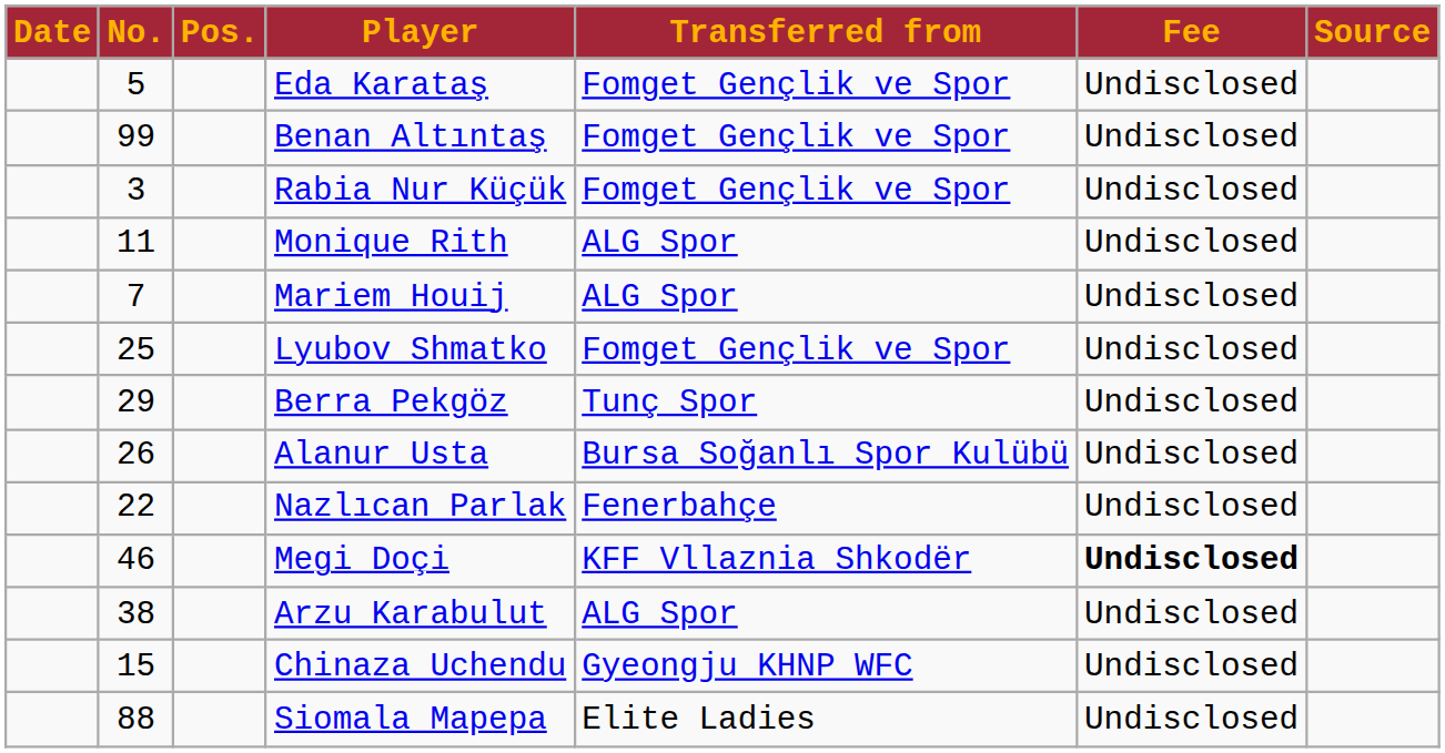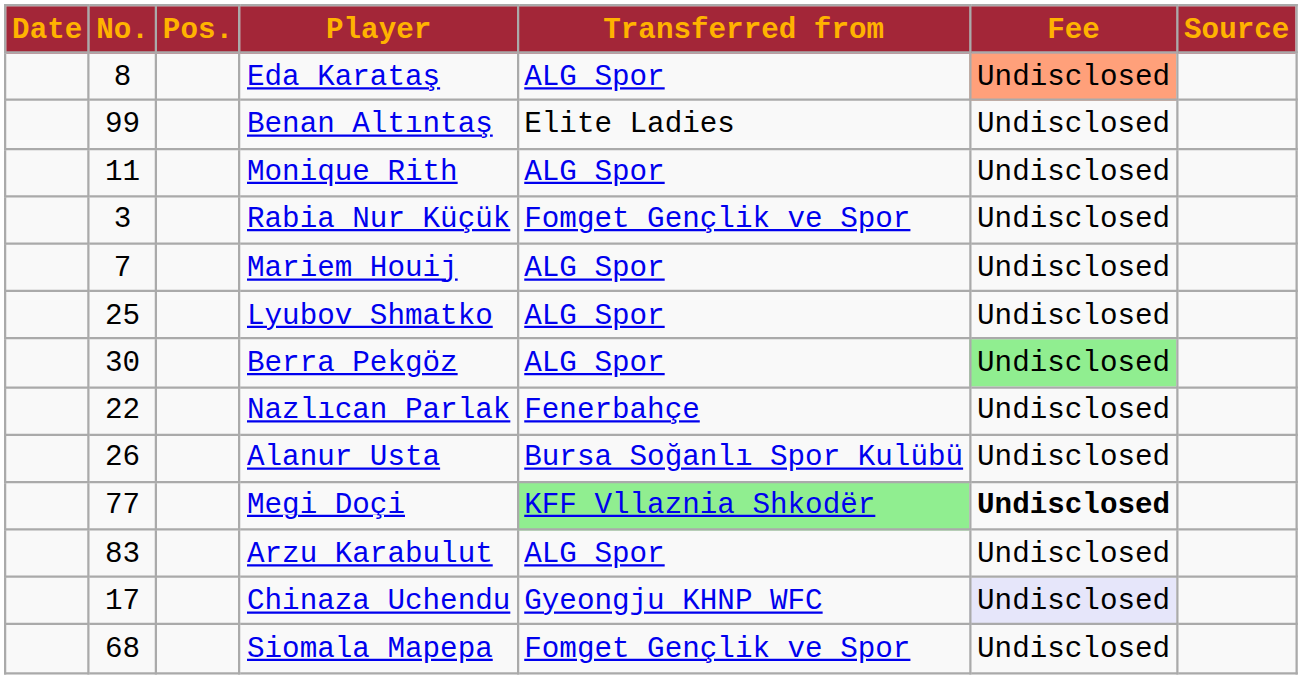Eda Karataş | No.: 5 -> 8
Eda Karataş | Transferred from: Fomget Gençlik ve Spor -> ALG Spor
Eda Karataş | Fee: no background -> lightsalmon background
Benan Altıntaş | Transferred from: Fomget Gençlik ve Spor -> Elite Ladies
rows swapped: Rabia Nur Küçük <-> Monique Rith
Lyubov Shmatko | Transferred from: Fomget Gençlik ve Spor -> ALG Spor
Berra Pekgöz | No.: 29 -> 30
Berra Pekgöz | Transferred from: Tunç Spor -> ALG Spor
Berra Pekgöz | Fee: no background -> lightgreen background
rows swapped: Nazlıcan Parlak <-> Alanur Usta
Megi Doçi | No.: 46 -> 77
Megi Doçi | Transferred from: no background -> lightgreen background
Arzu Karabulut | No.: 38 -> 83
Chinaza Uchendu | No.: 15 -> 17
Chinaza Uchendu | Fee: no background -> lavender background
Siomala Mapepa | No.: 88 -> 68
Siomala Mapepa | Transferred from: Elite Ladies -> Fomget Gençlik ve Spor
